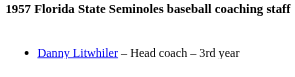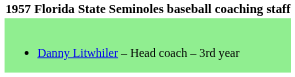Danny Litwhiler – Head coach – 3rd year | column 1: no background -> lightgreen background
